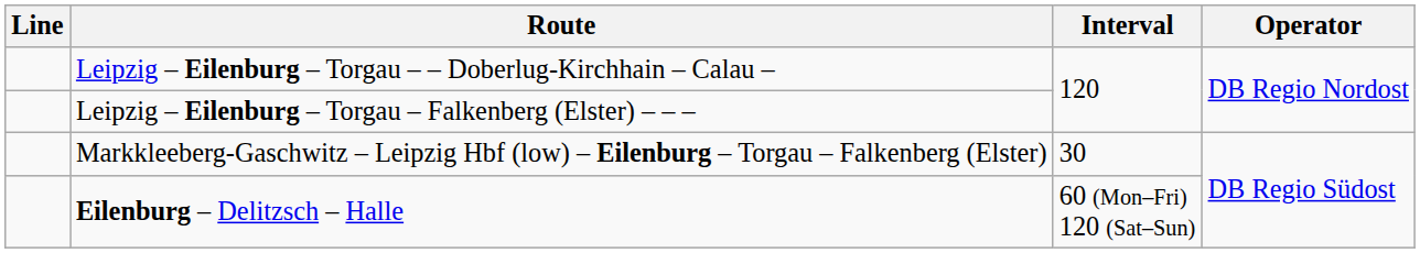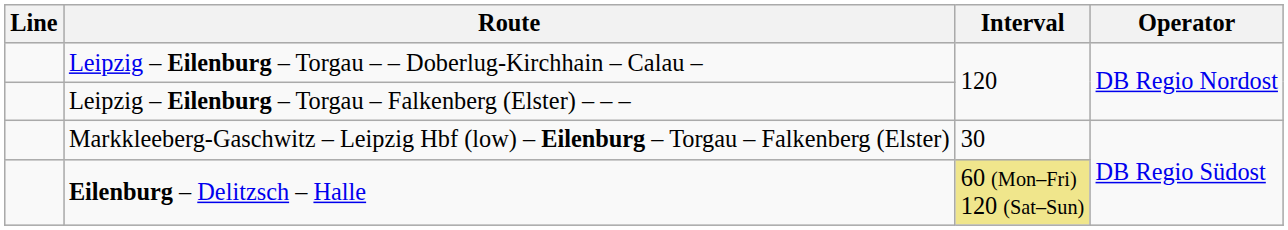Eilenburg – Delitzsch – Halle | Interval: no background -> khaki background
